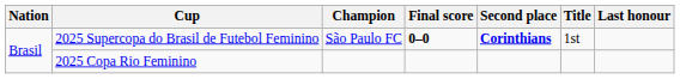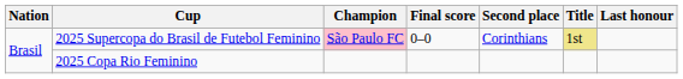2025 Supercopa do Brasil de Futebol Feminino | Champion: no background -> pink background
2025 Supercopa do Brasil de Futebol Feminino | Final score: bold -> normal
2025 Supercopa do Brasil de Futebol Feminino | Second place: bold -> normal
2025 Supercopa do Brasil de Futebol Feminino | Title: no background -> khaki background
